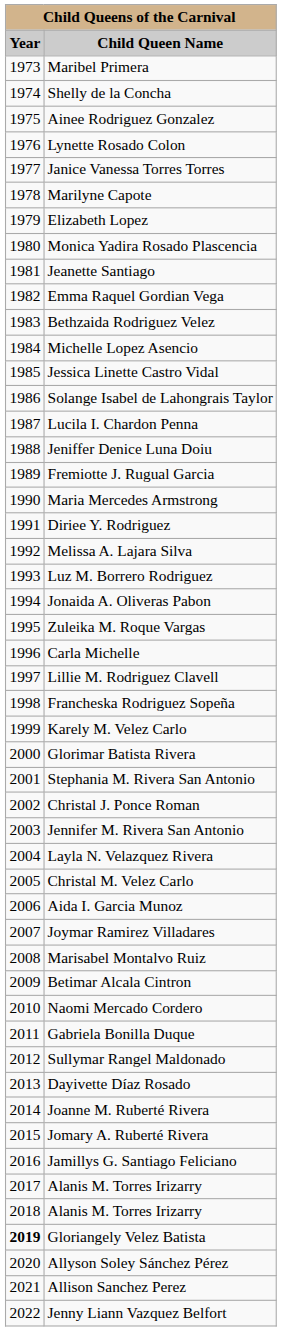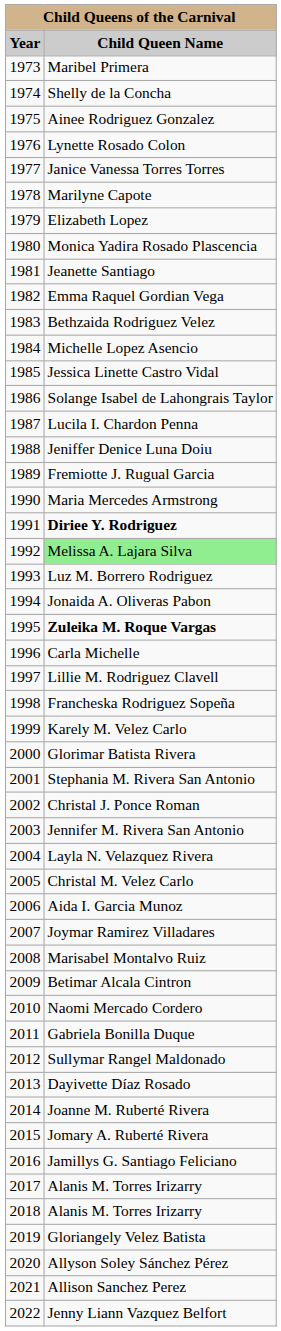row 21 | Child Queen Name: normal -> bold
row 22 | Child Queen Name: no background -> lightgreen background
row 25 | Child Queen Name: normal -> bold
row 49 | Year: bold -> normal
